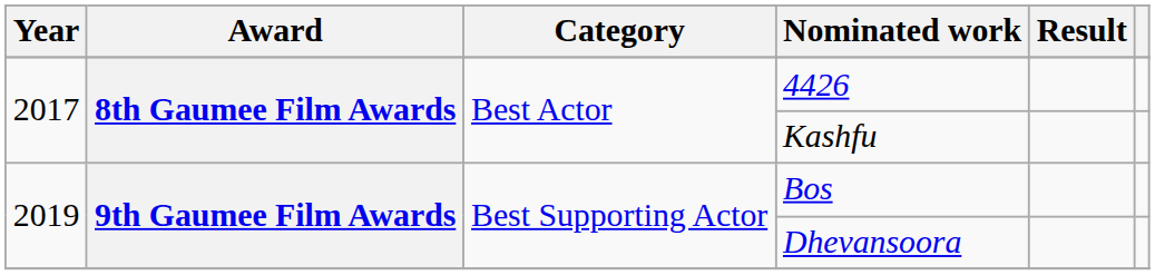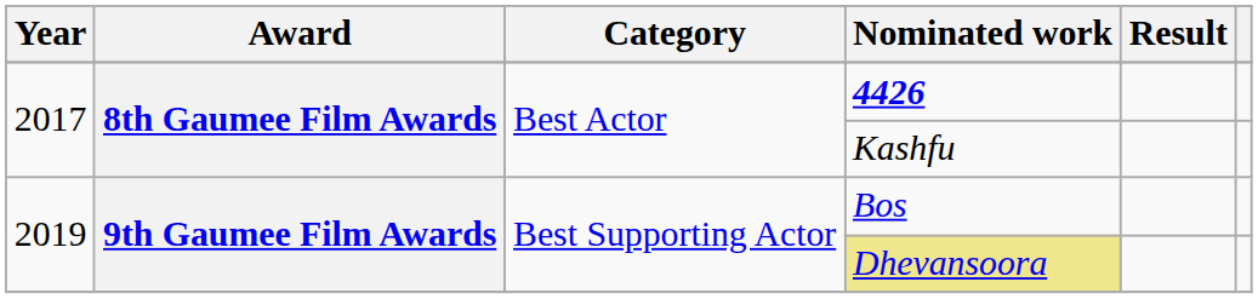4426 | Nominated work: normal -> bold
Dhevansoora | Nominated work: no background -> khaki background
